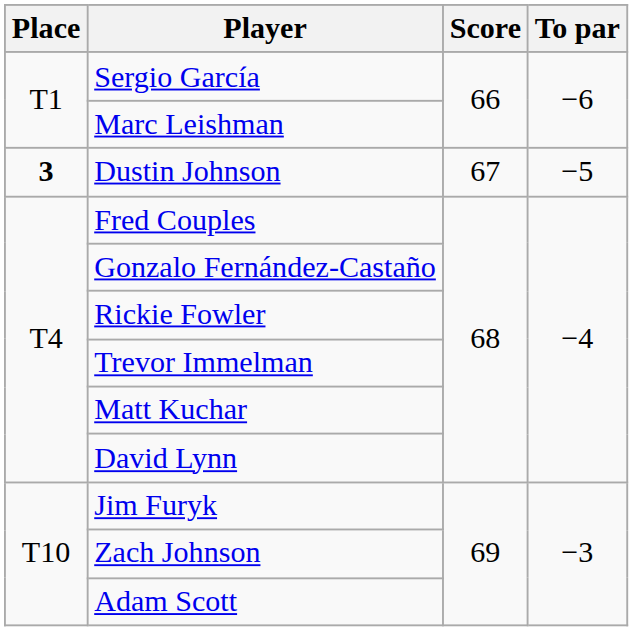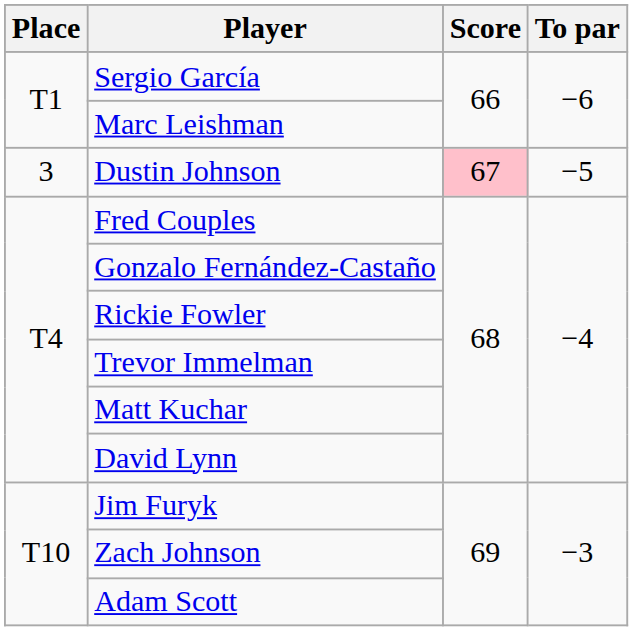Dustin Johnson | Place: bold -> normal
Dustin Johnson | Score: no background -> pink background
